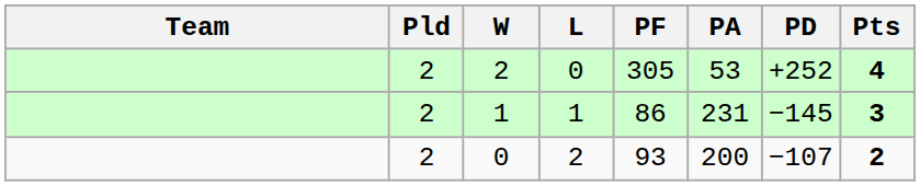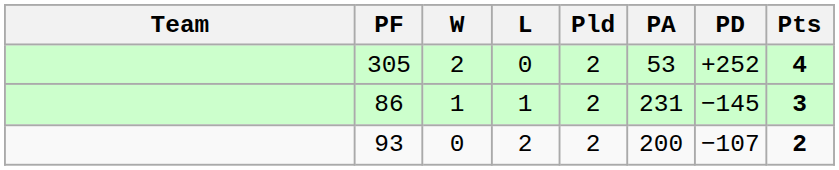columns swapped: Pld <-> PF
